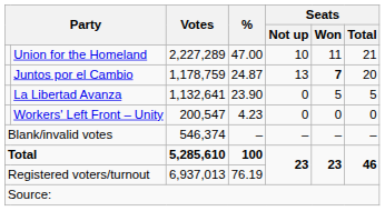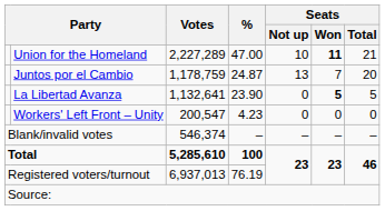Union for the Homeland | Seats / Won: normal -> bold
Juntos por el Cambio | Seats / Won: bold -> normal
La Libertad Avanza | Seats / Won: normal -> bold
